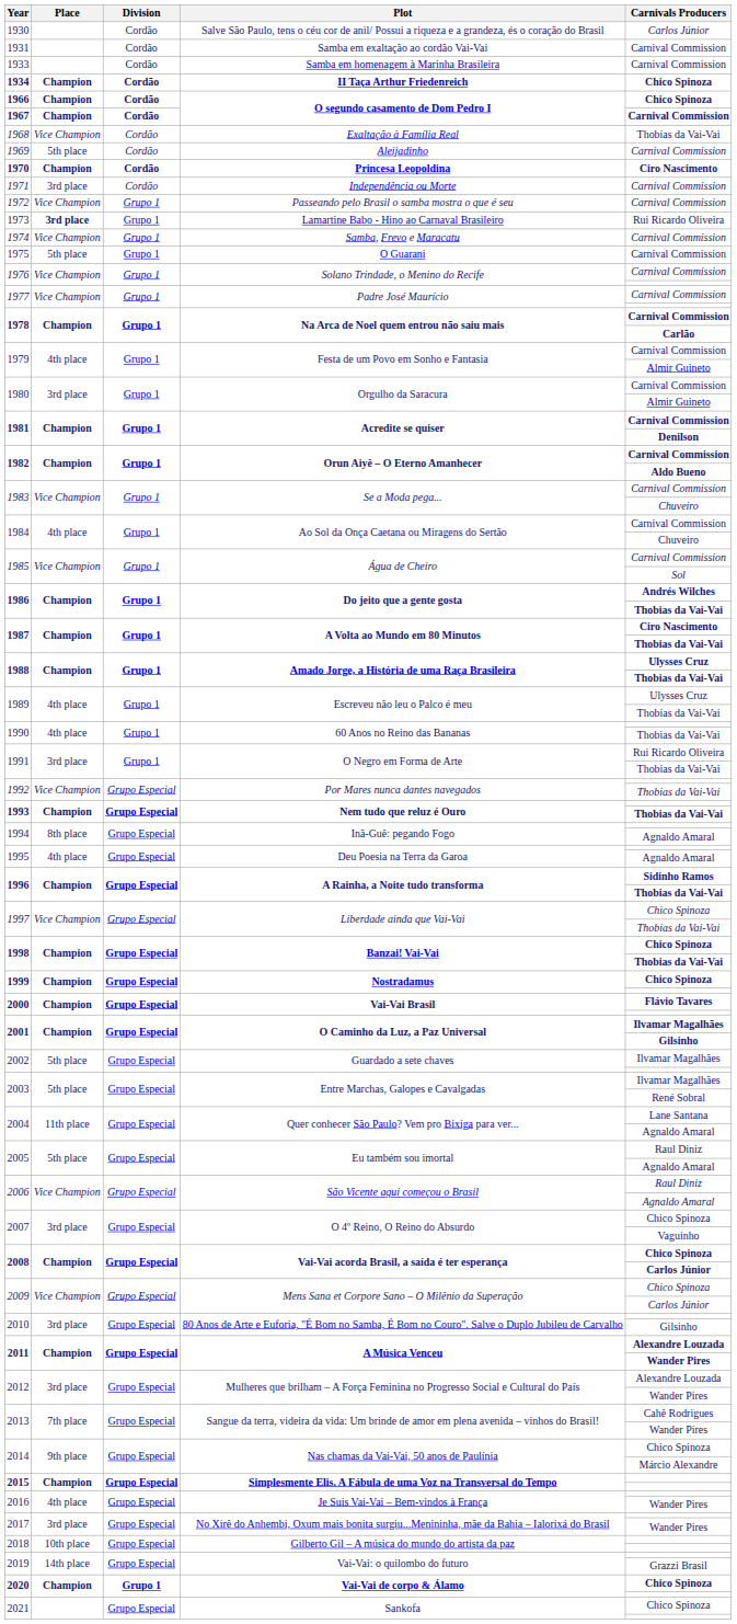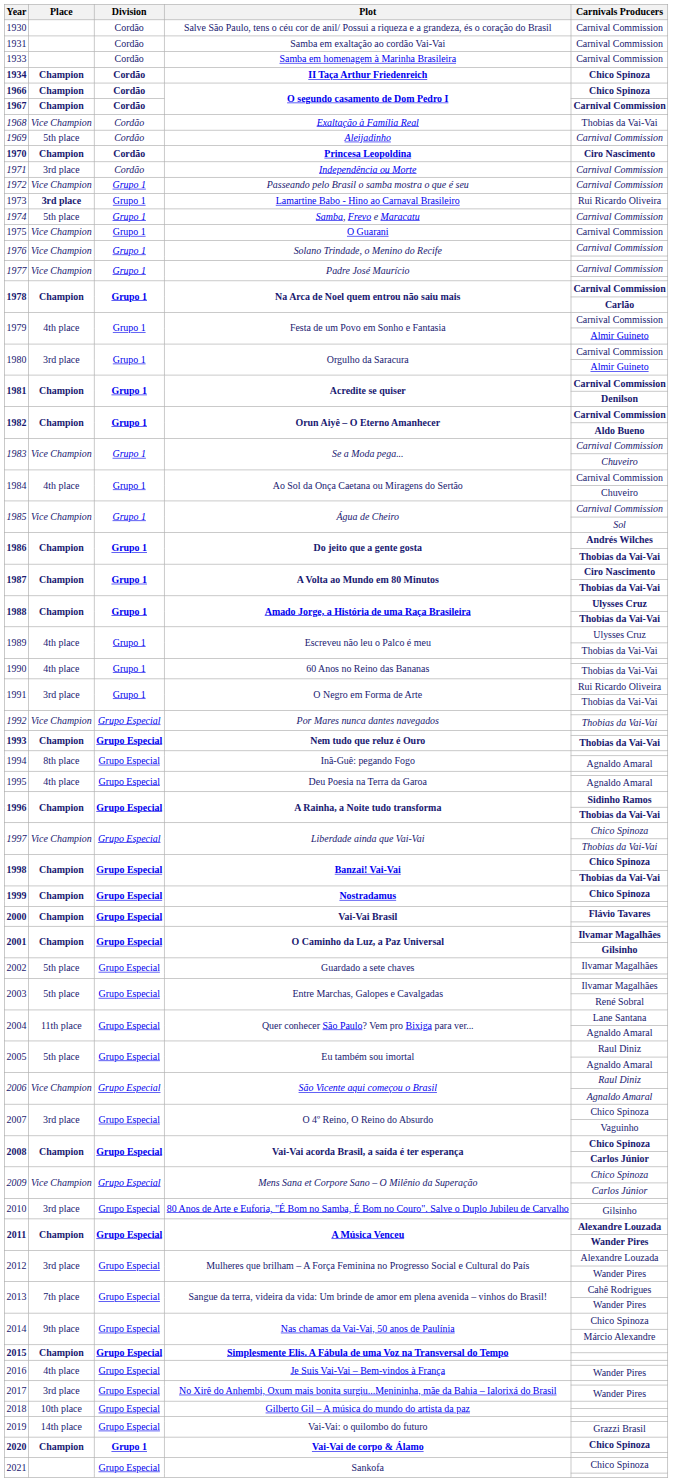1930 | Carnivals Producers: Carlos Júnior -> Carnival Commission
1974 | Place: Vice Champion -> 5th place
1975 | Place: 5th place -> Vice Champion
